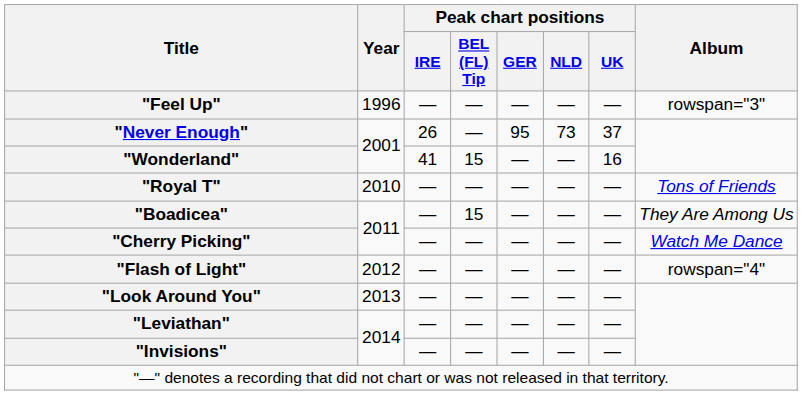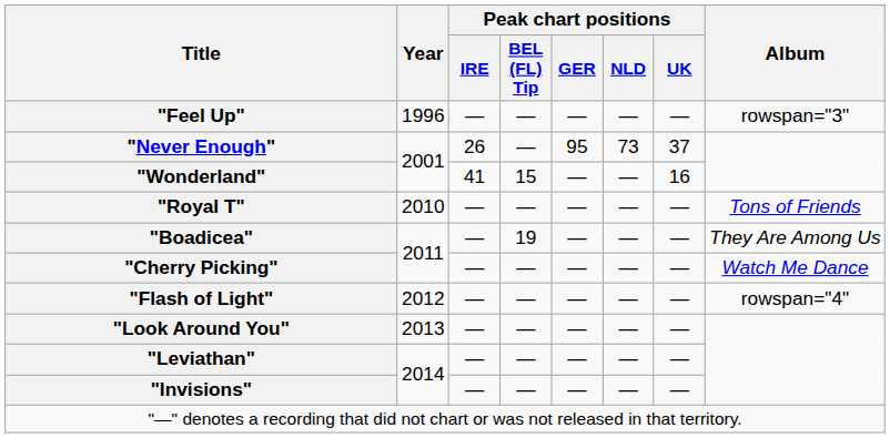"Boadicea" | Peak chart positions / BEL (FL) Tip: 15 -> 19
